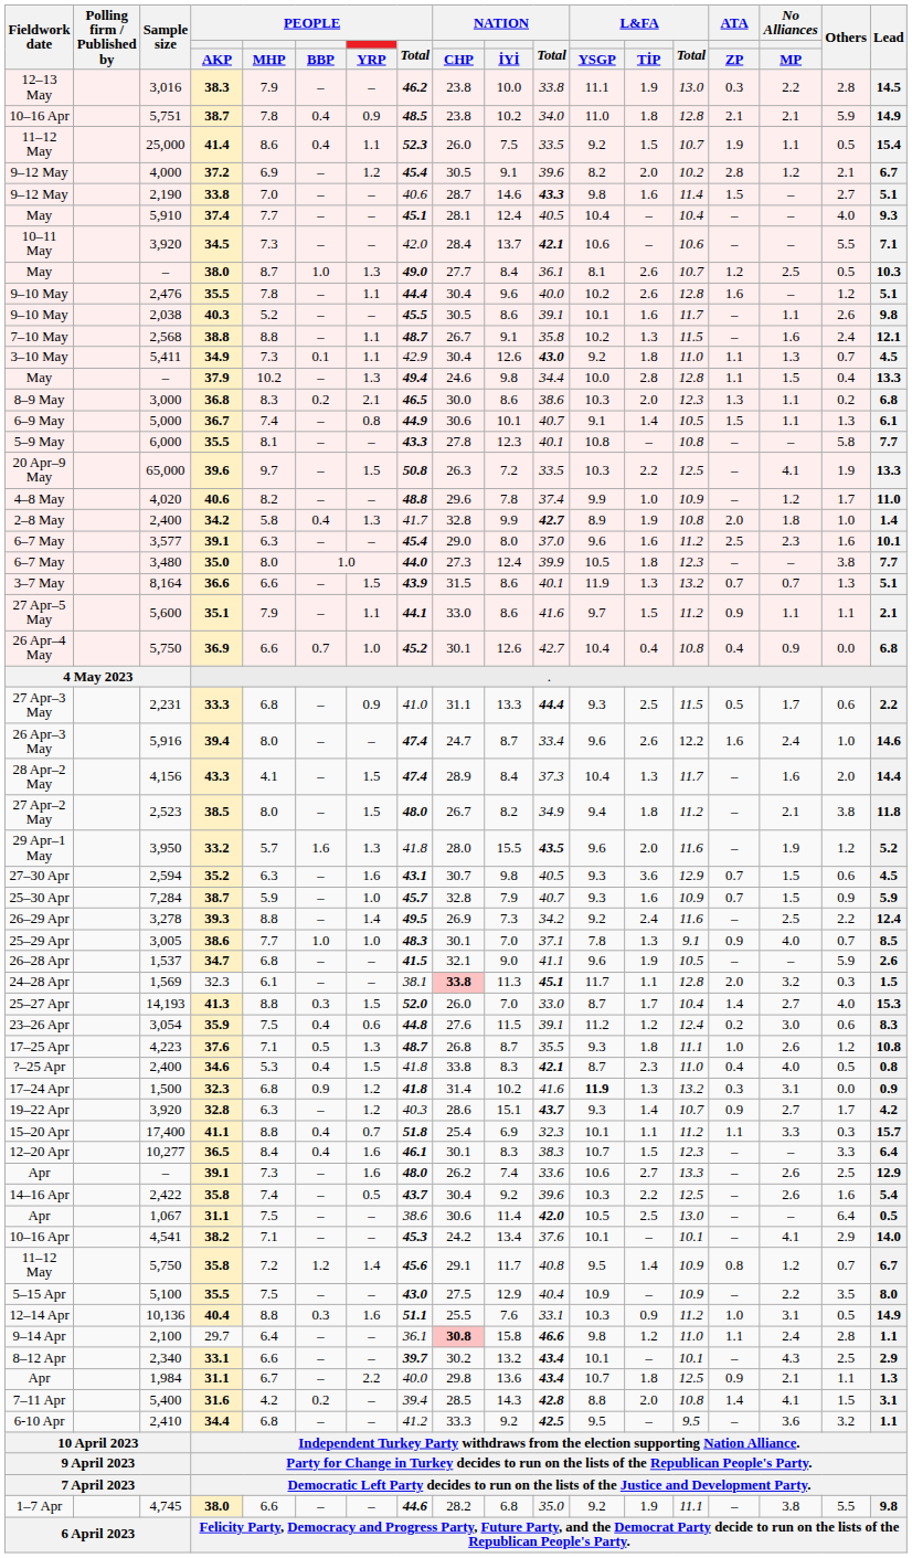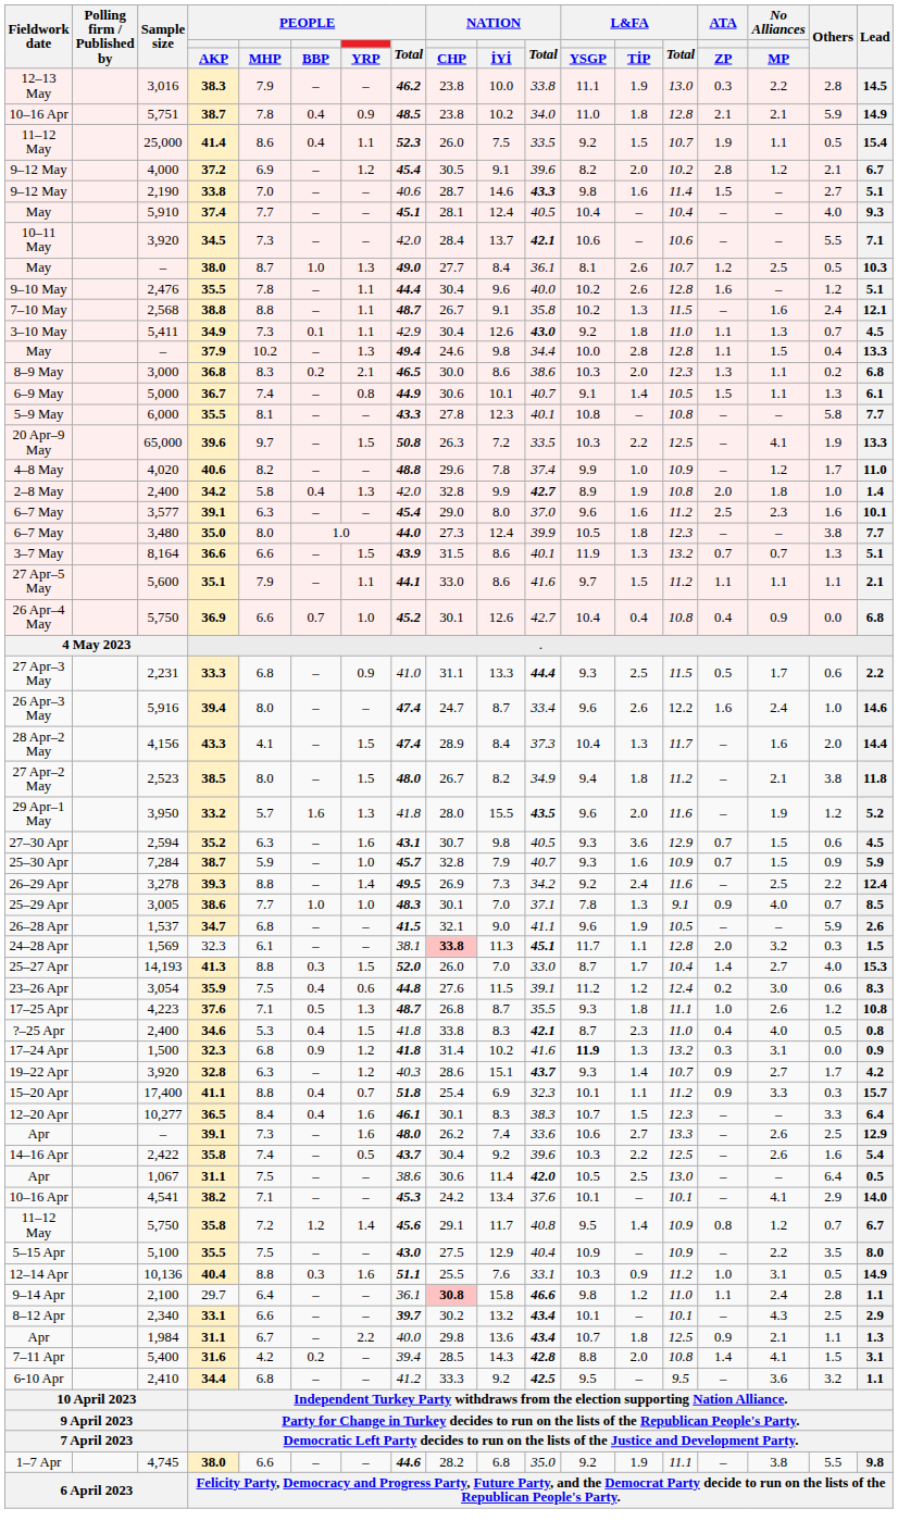- row: 9–10 May | 2,038 | 40.3 | 5.2 | – | – | 45.5 | 30.5 | 8.6 | 39.1 | 10.1 | 1.6 | 11.7 | – | 1.1 | 2.6 | 9.8
2,400 / 34.2 | PEOPLE / Total: 41.7 -> 42.0
5,600 | ATA / ZP: 0.9 -> 1.1
17,400 | ATA / ZP: 1.1 -> 0.9
